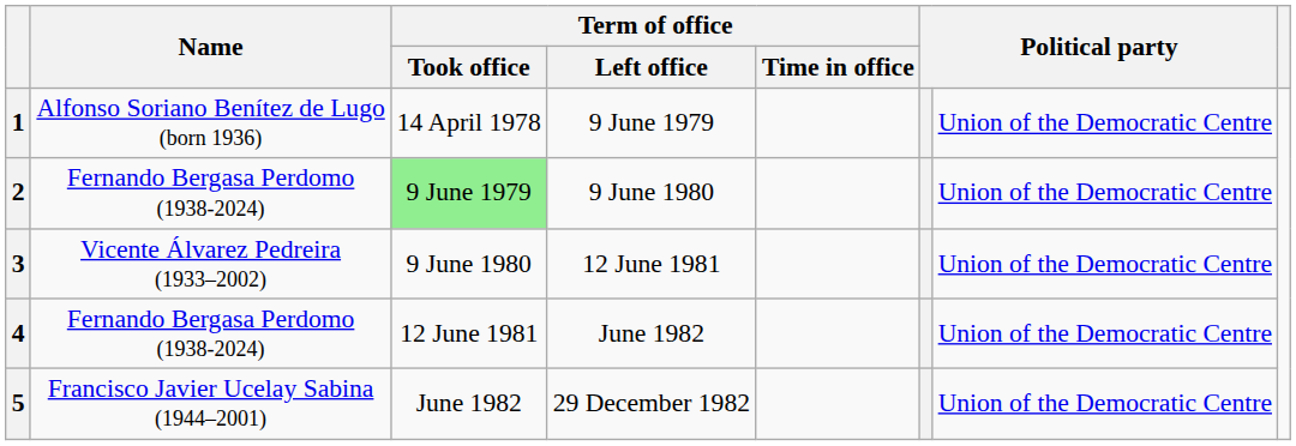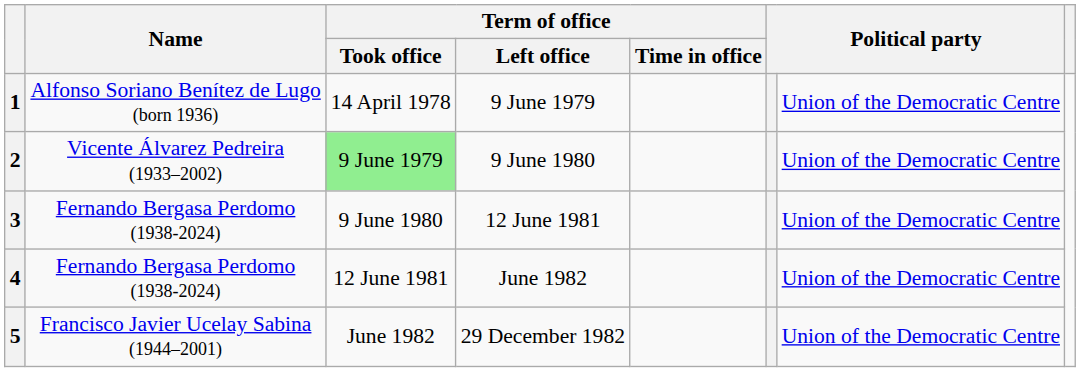2 | Name: Fernando Bergasa Perdomo (1938-2024) -> Vicente Álvarez Pedreira (1933–2002)
3 | Name: Vicente Álvarez Pedreira (1933–2002) -> Fernando Bergasa Perdomo (1938-2024)
